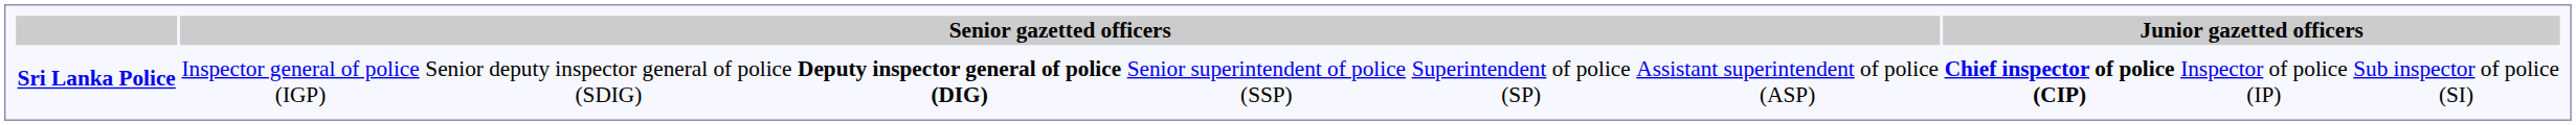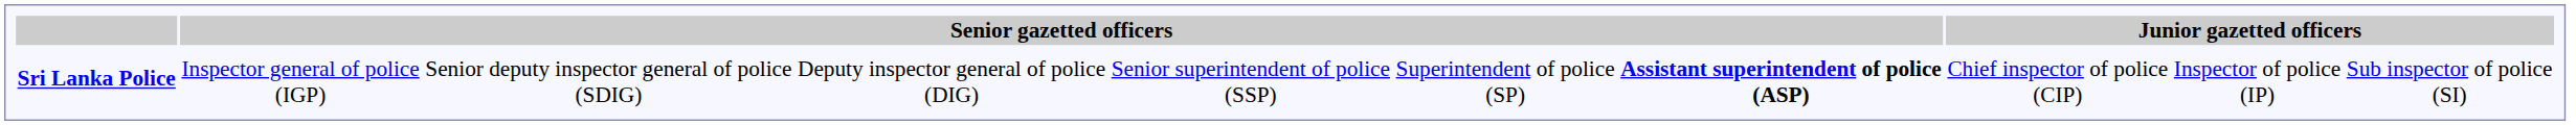Inspector general of police (IGP) | column 4: bold -> normal
Inspector general of police (IGP) | column 7: normal -> bold
Inspector general of police (IGP) | column 8: bold -> normal
